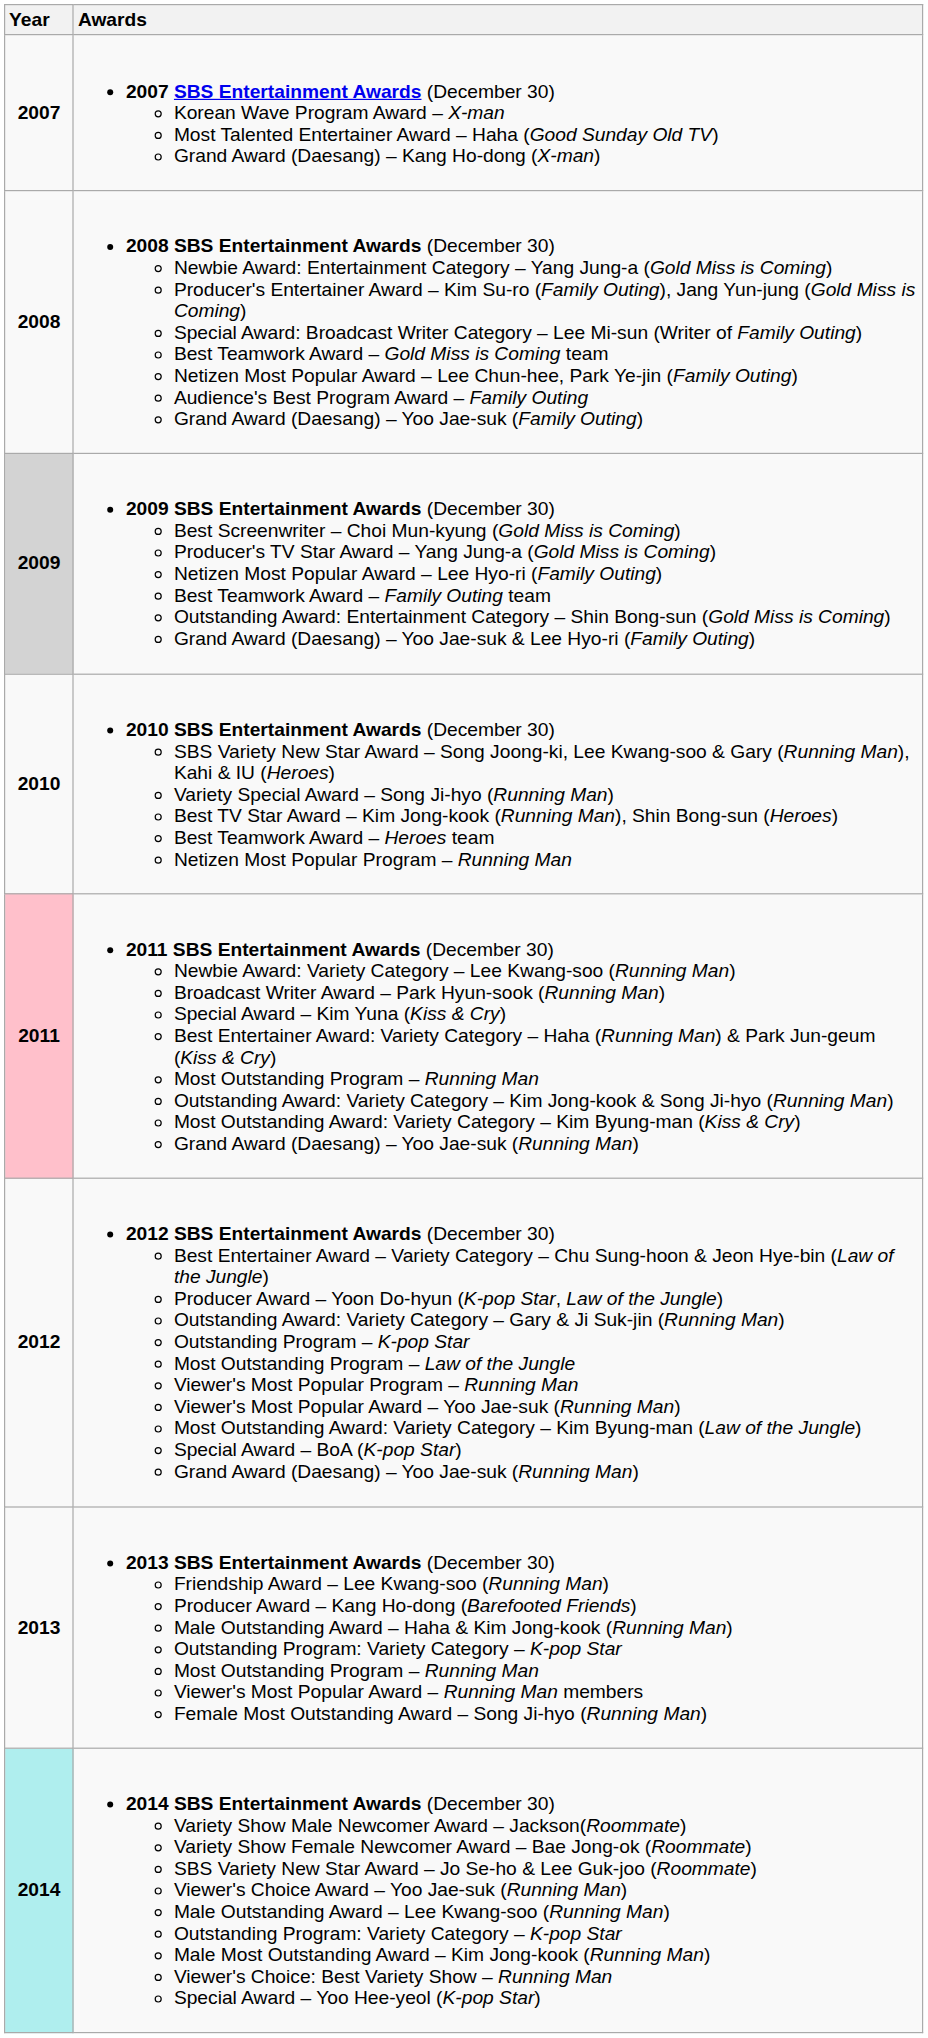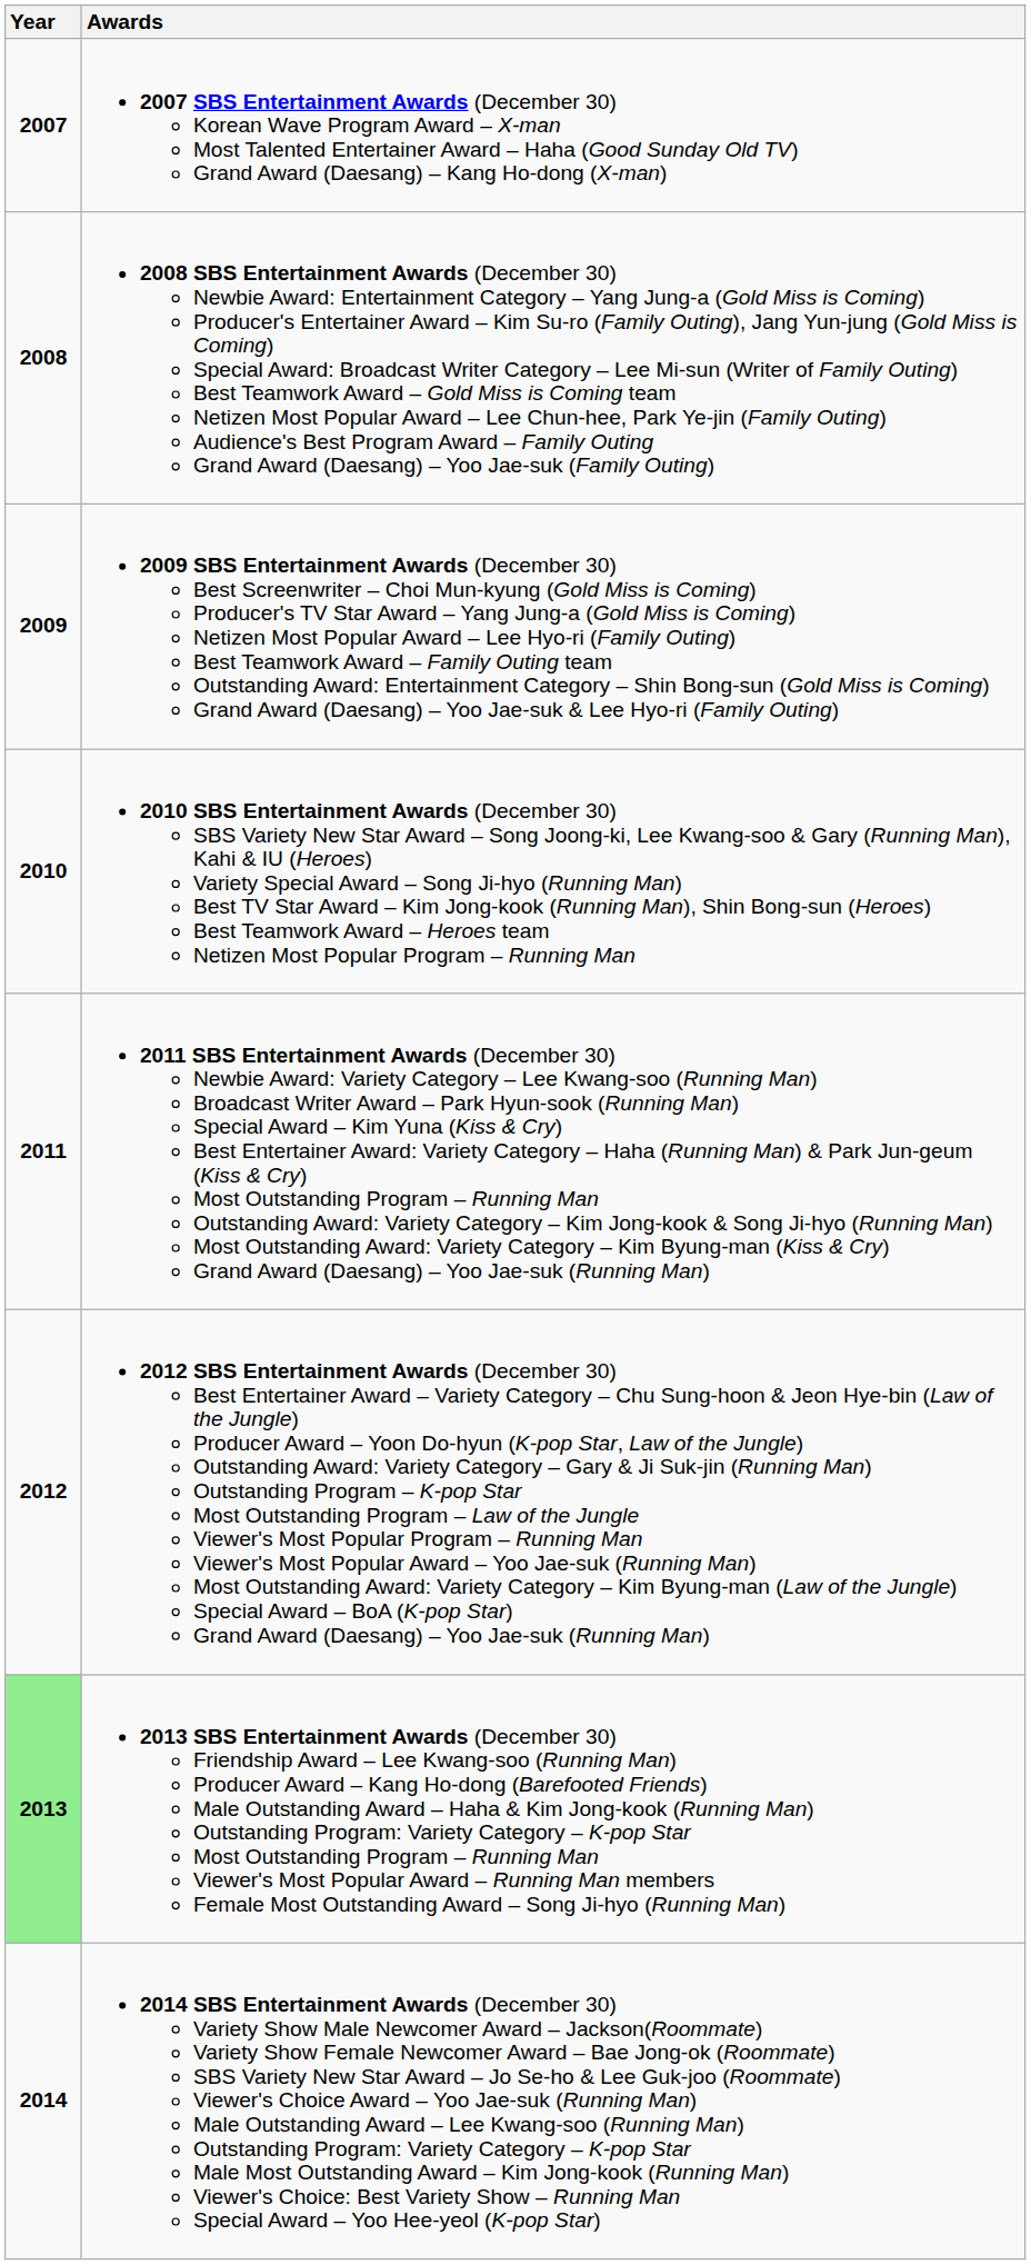row 4 | Year: lightgrey background -> no background
row 6 | Year: pink background -> no background
row 8 | Year: no background -> lightgreen background
row 9 | Year: paleturquoise background -> no background
